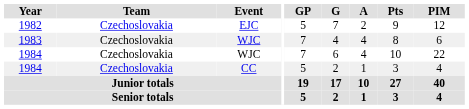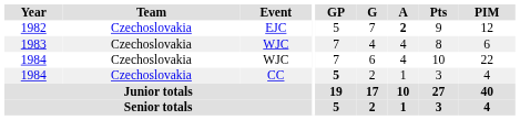1982 | A: normal -> bold
1984 / CC | GP: normal -> bold
